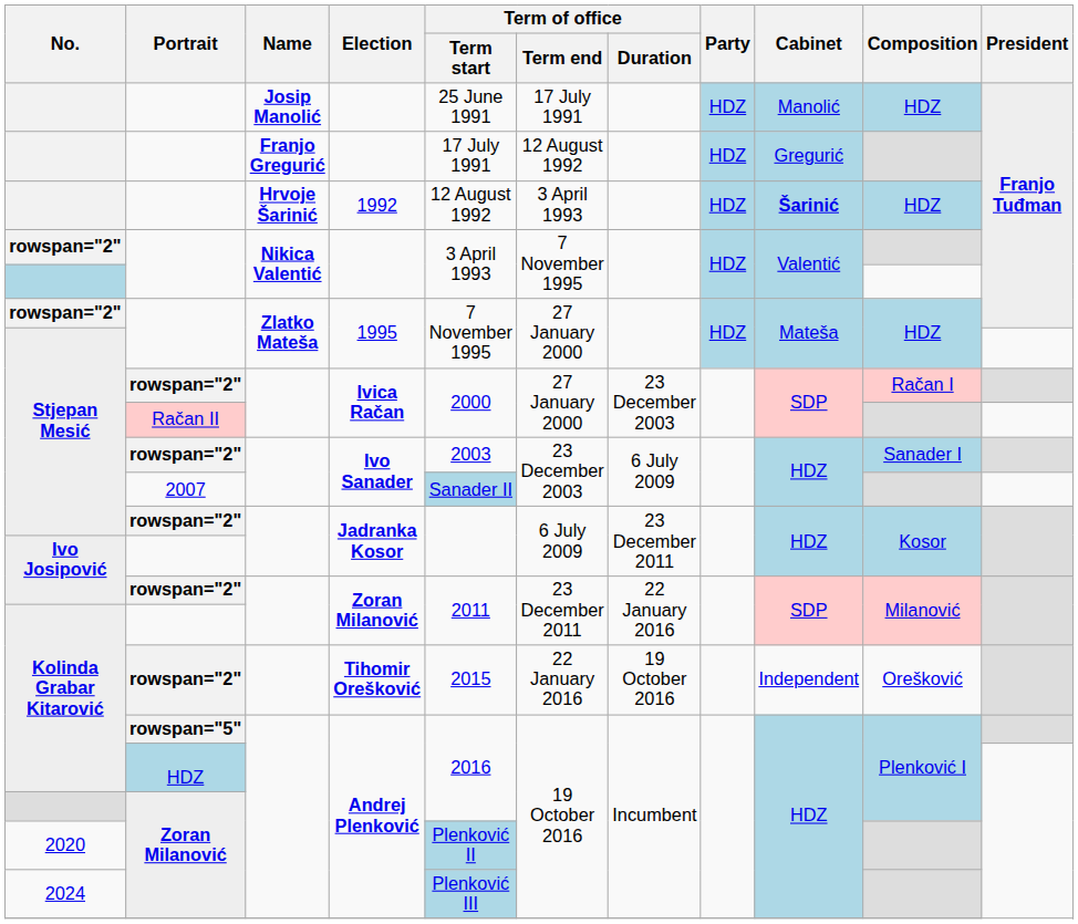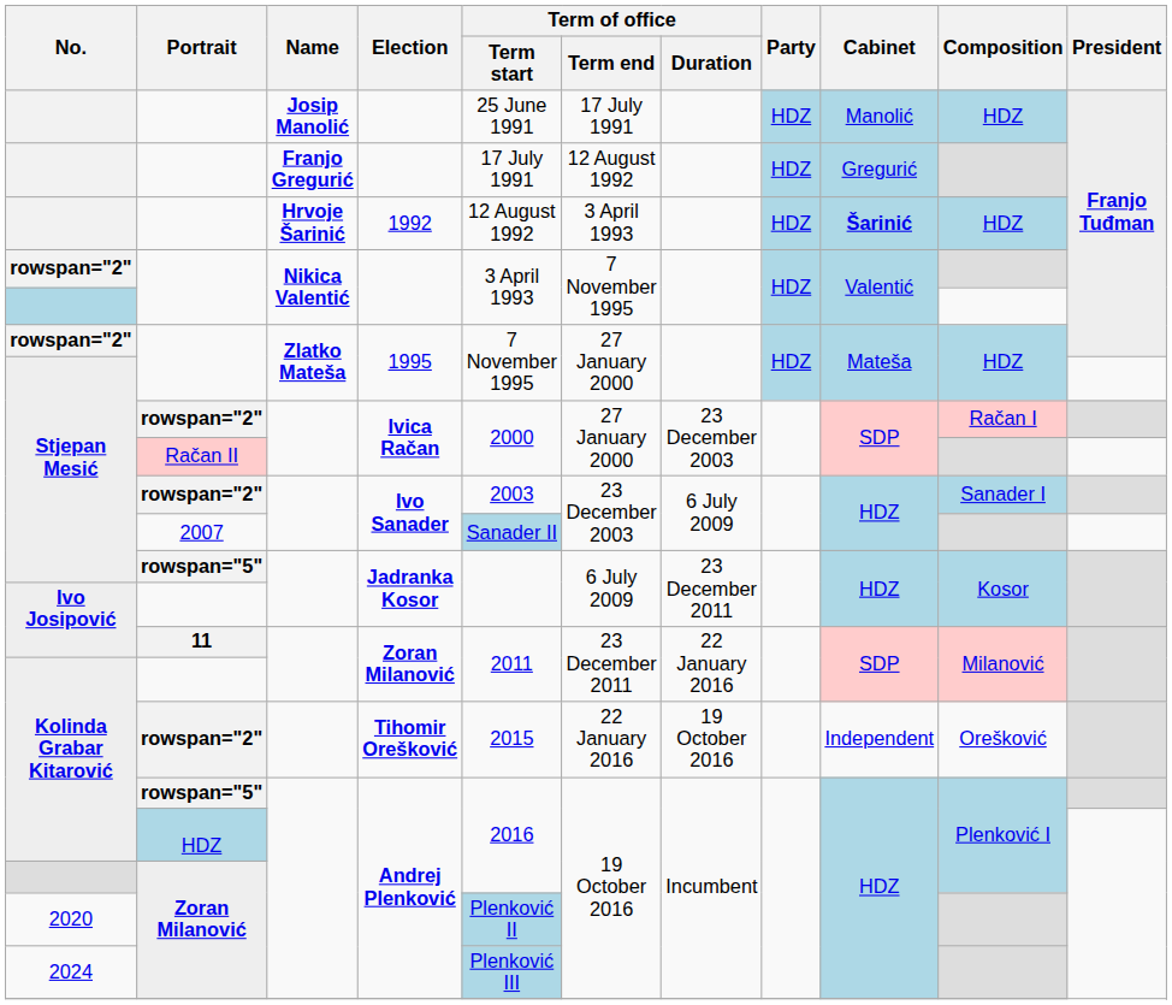Stjepan Mesić / Jadranka Kosor | Portrait: rowspan="2" -> rowspan="5"
Ivo Josipović / Zoran Milanović | Portrait: rowspan="2" -> 11
